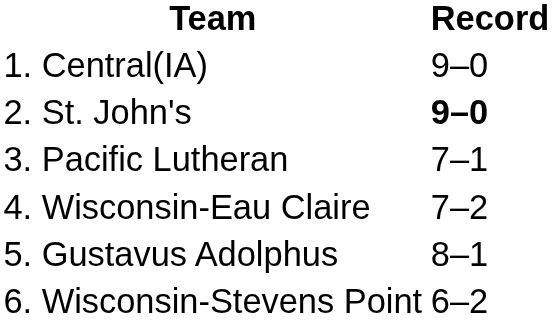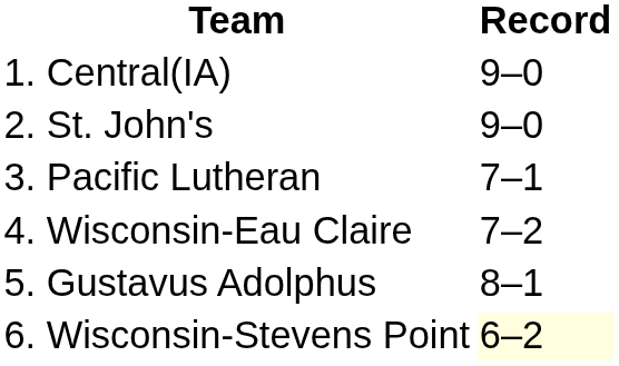2. St. John's | Record: bold -> normal
6. Wisconsin-Stevens Point | Record: no background -> lightyellow background
